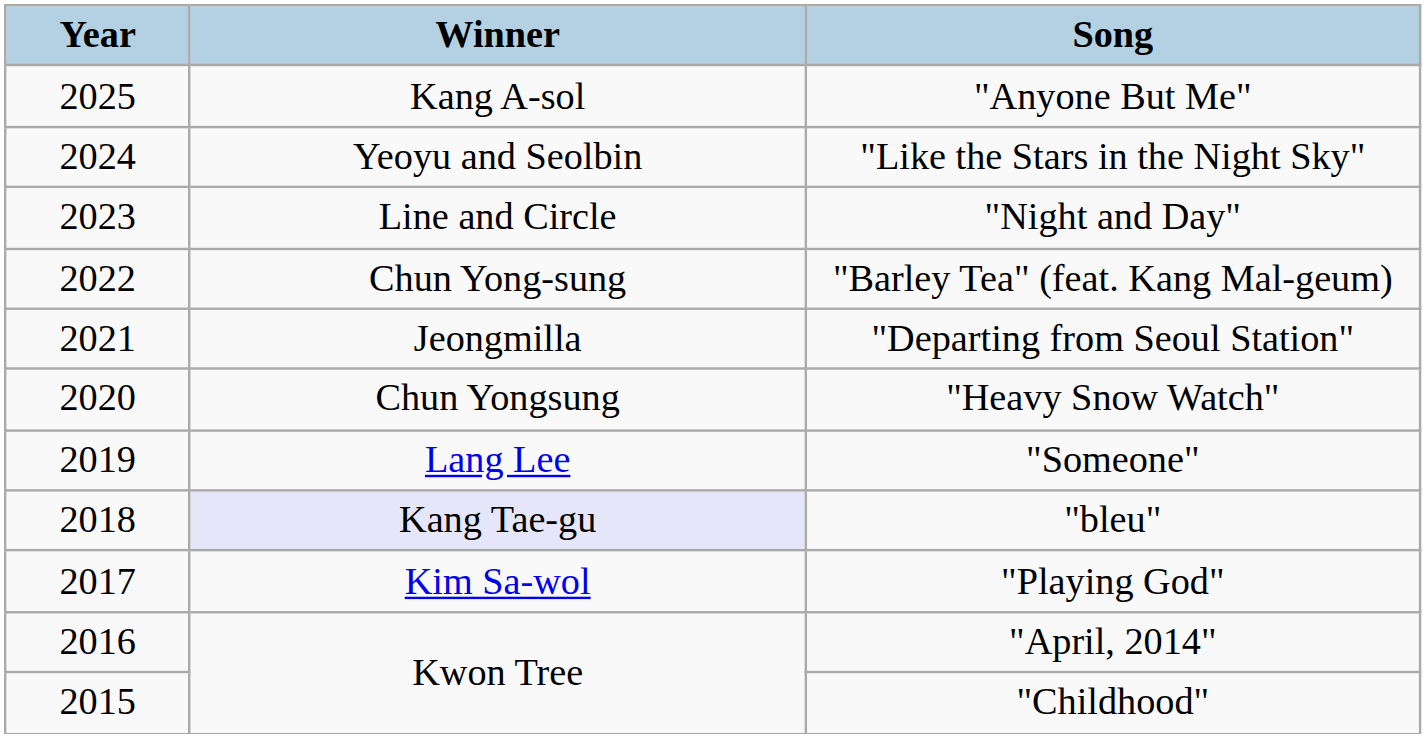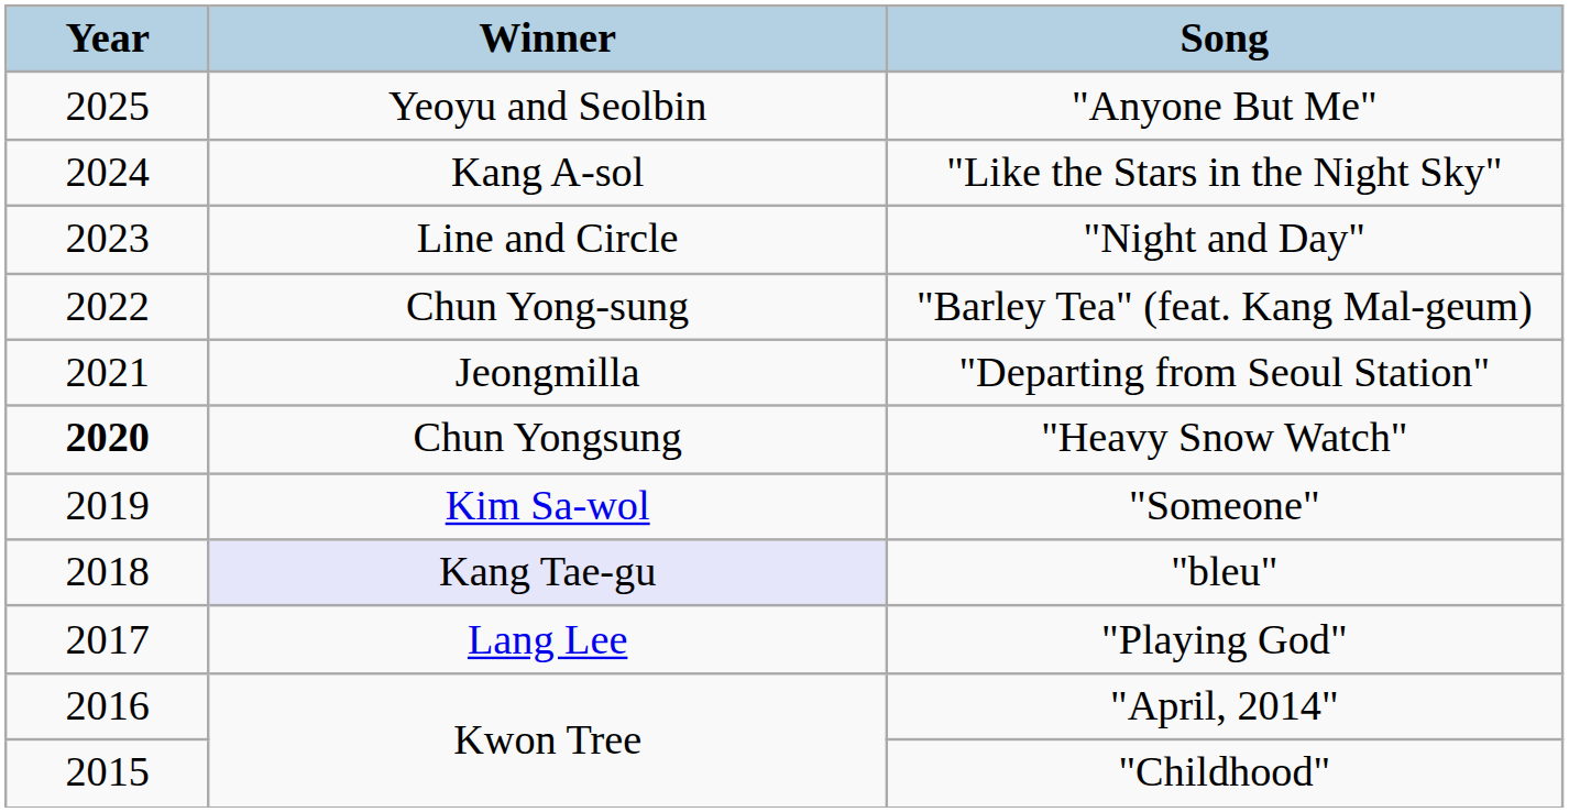"Anyone But Me" | Winner: Kang A-sol -> Yeoyu and Seolbin
"Like the Stars in the Night Sky" | Winner: Yeoyu and Seolbin -> Kang A-sol
"Heavy Snow Watch" | Year: normal -> bold
"Someone" | Winner: Lang Lee -> Kim Sa-wol
"Playing God" | Winner: Kim Sa-wol -> Lang Lee
